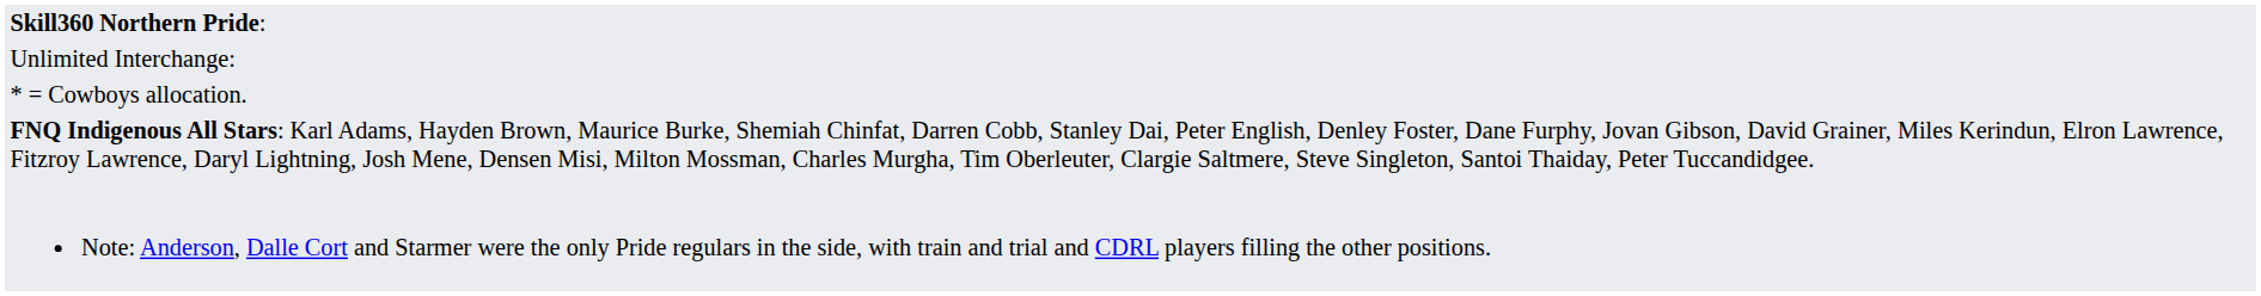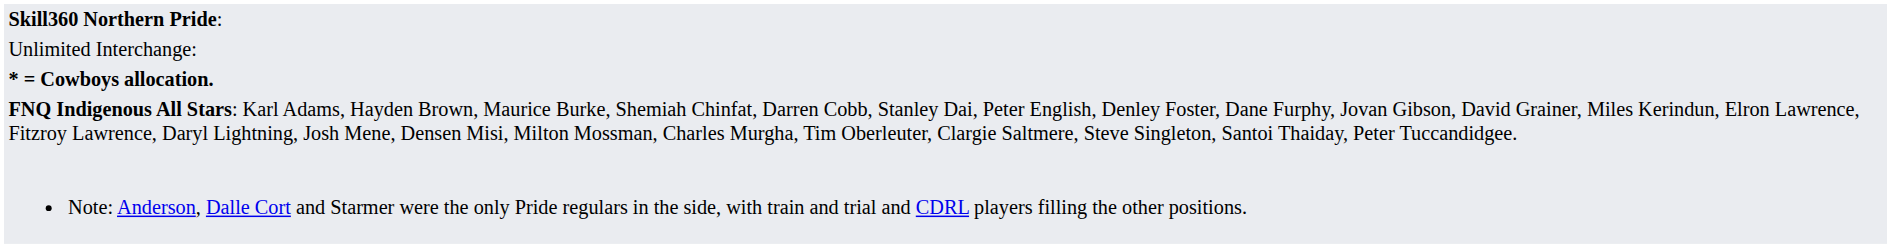row 3 | column 1: normal -> bold
